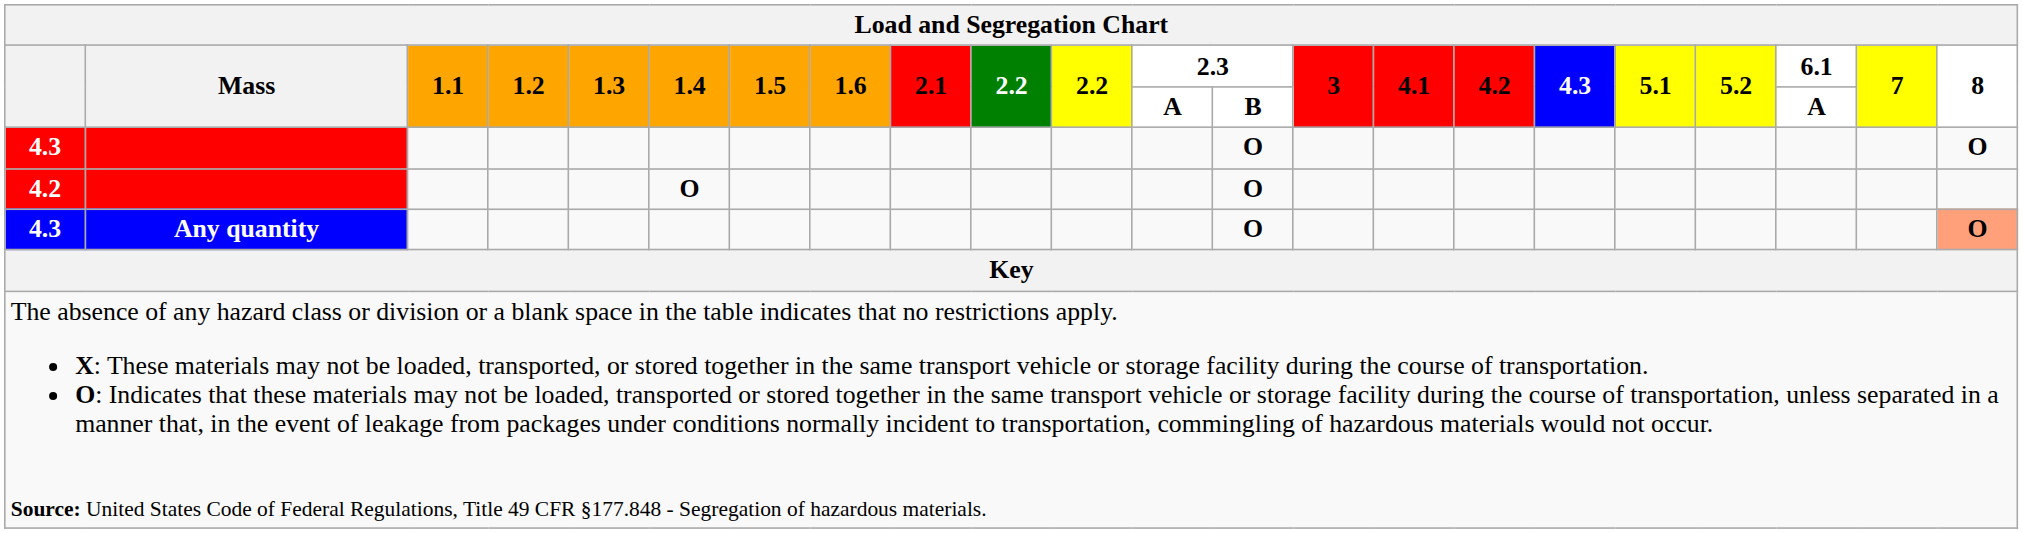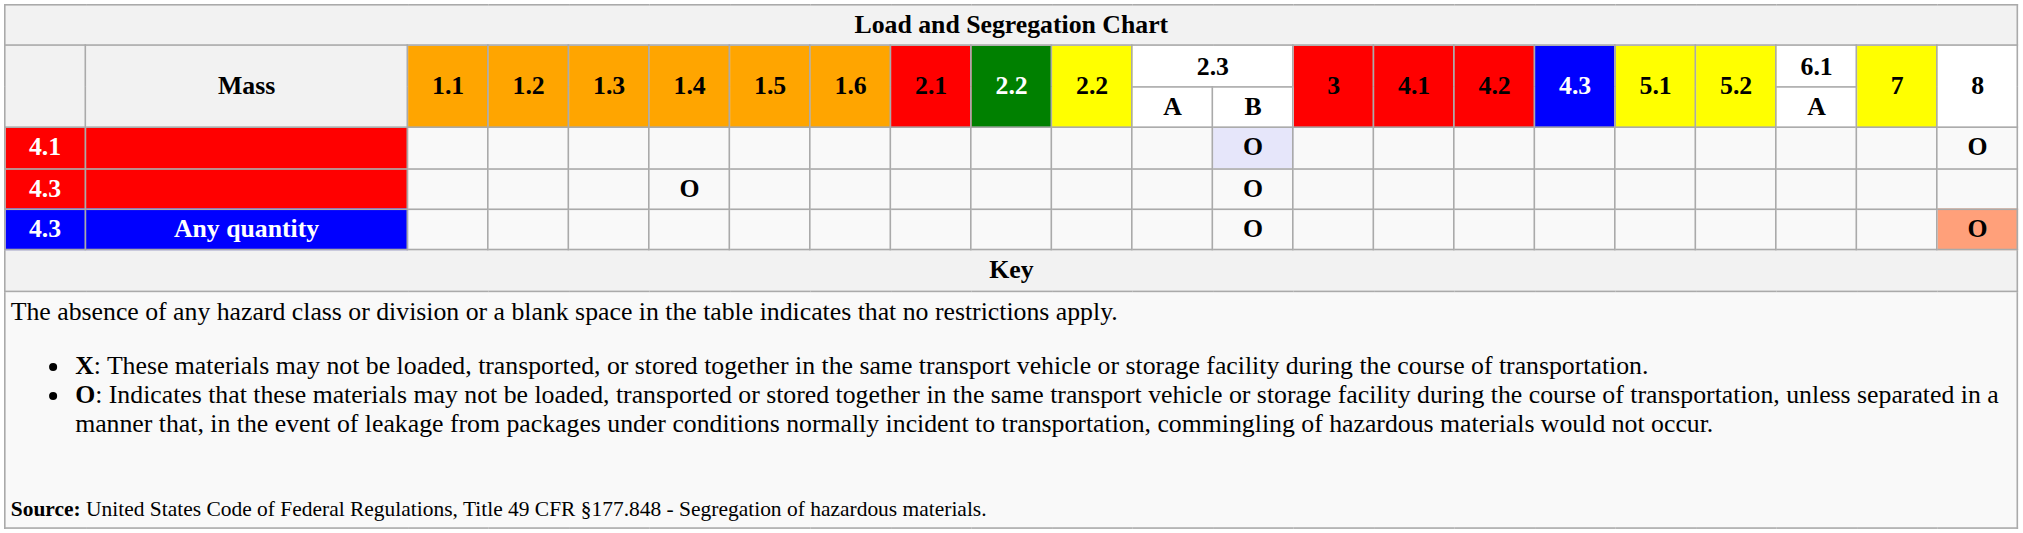row 4 | column 1: 4.3 -> 4.1
row 4 | column 13: no background -> lavender background
row 5 | column 1: 4.2 -> 4.3
